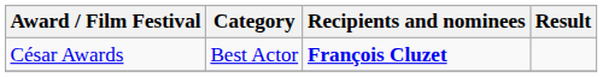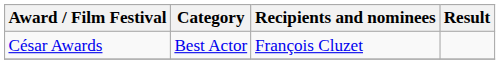César Awards | Recipients and nominees: bold -> normal
